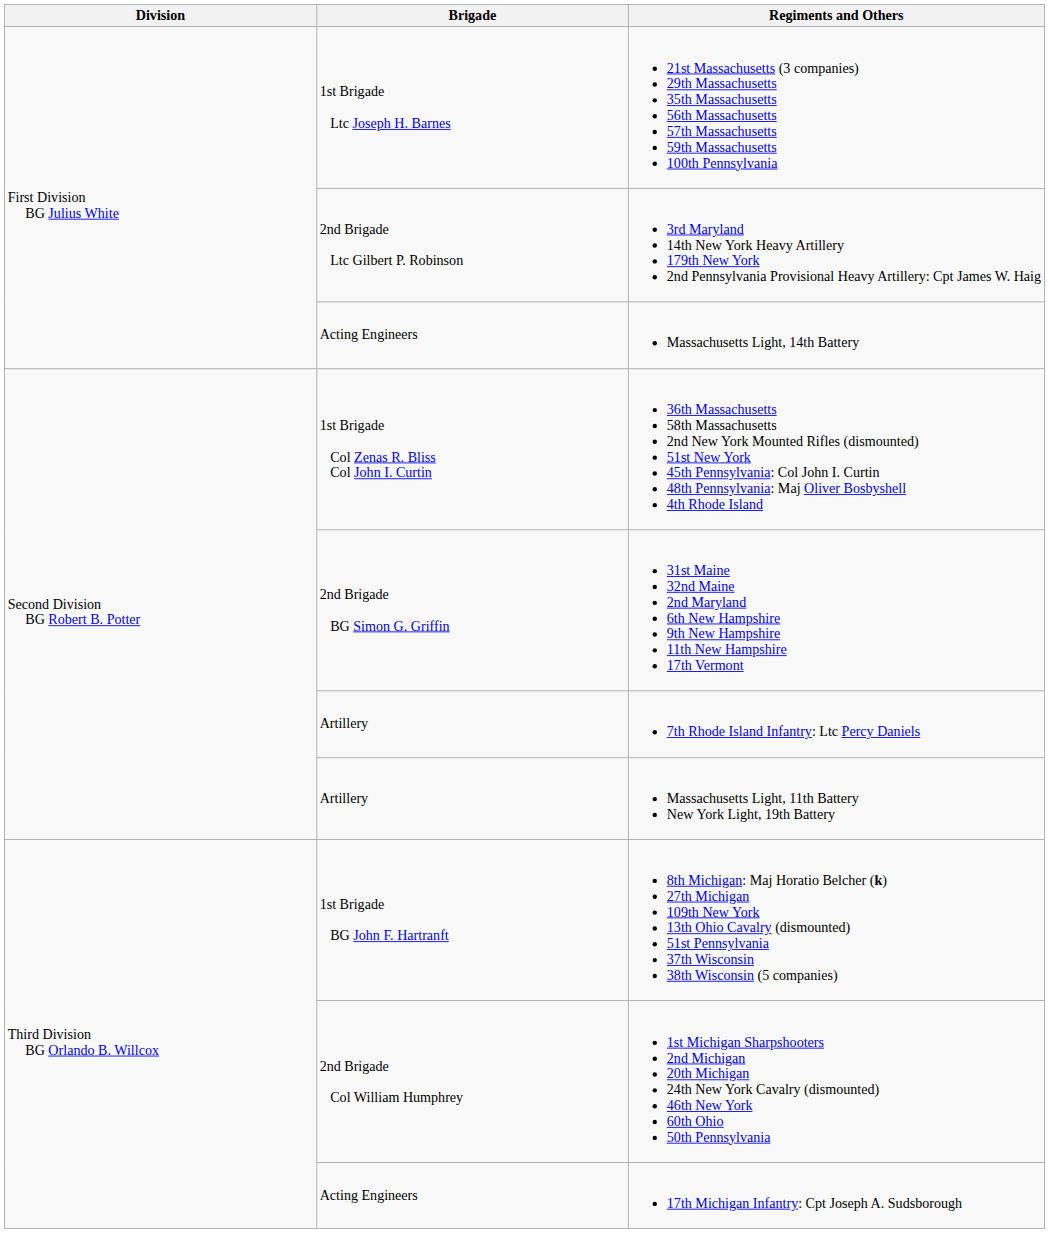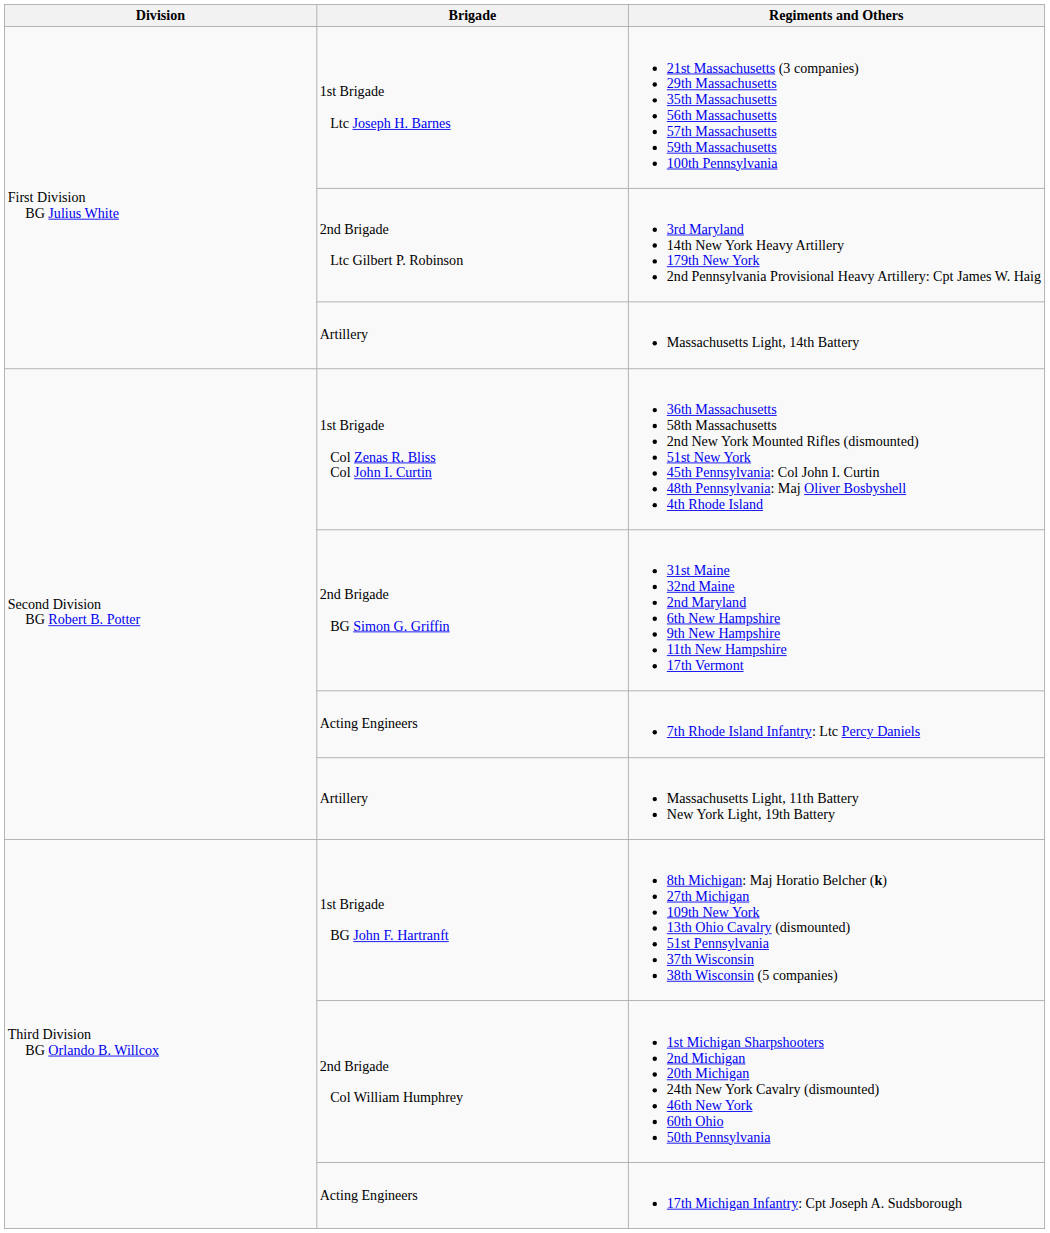Massachusetts Light, 14th Battery | Brigade: Acting Engineers -> Artillery
7th Rhode Island Infantry: Ltc Percy Daniels | Brigade: Artillery -> Acting Engineers
